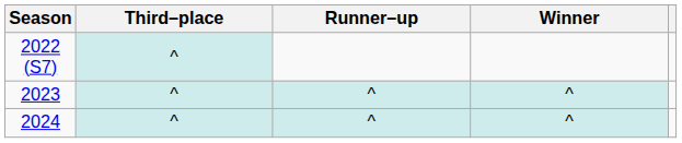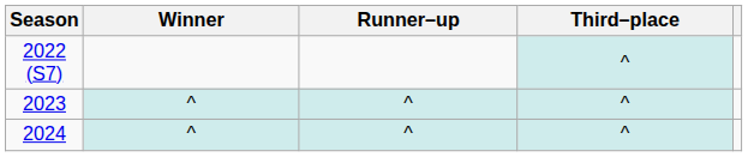columns swapped: Winner <-> Third–place
